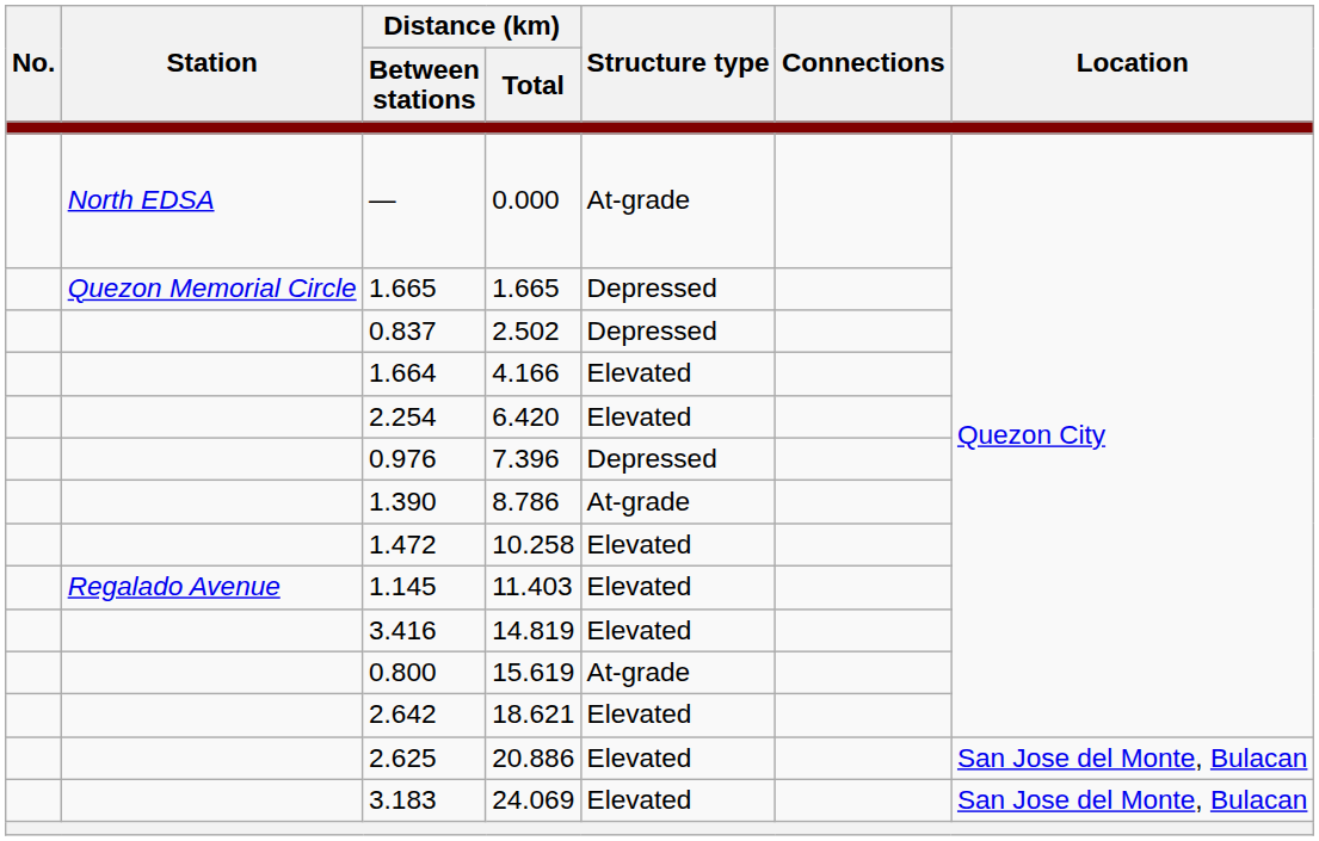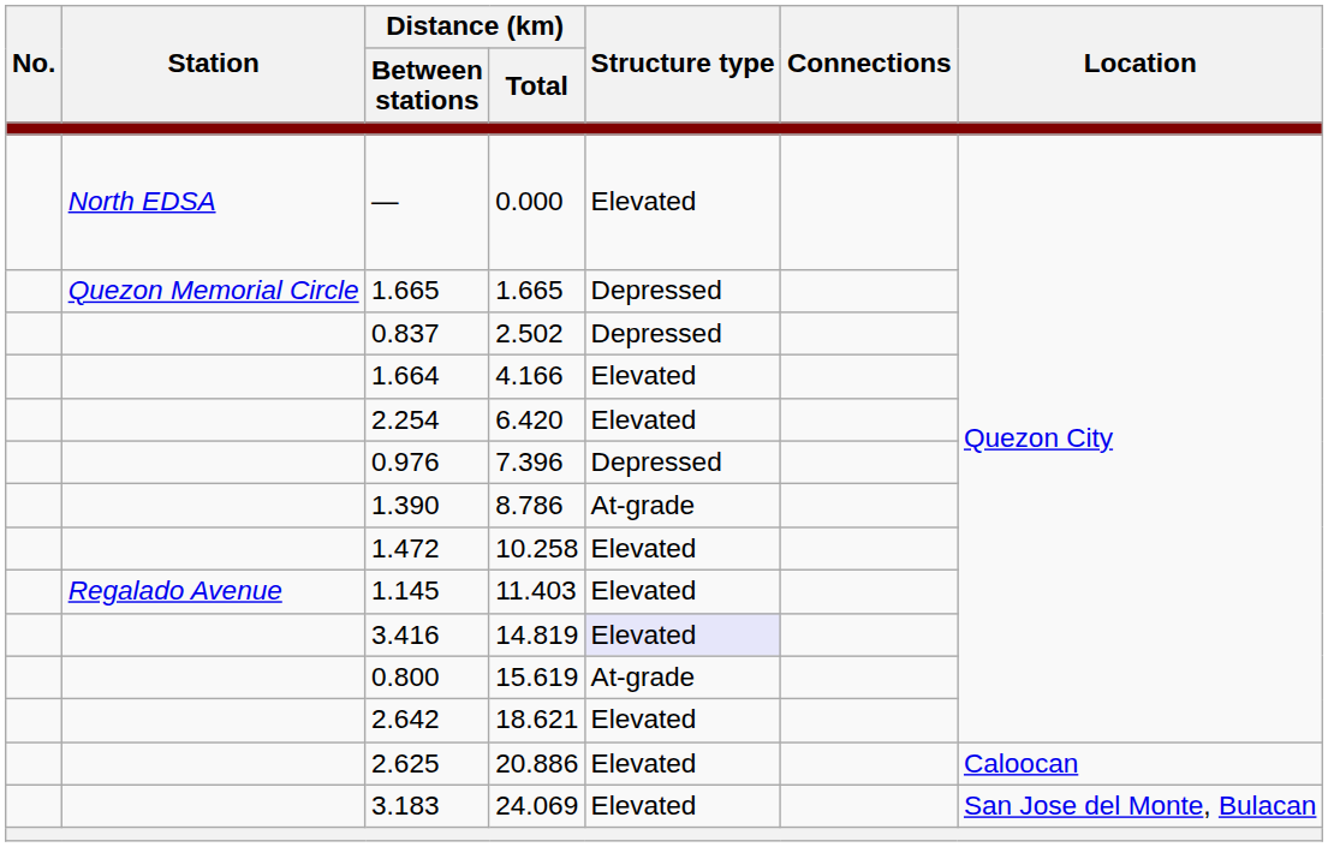— | Structure type: At-grade -> Elevated
3.416 | Structure type: no background -> lavender background
2.625 | Location: San Jose del Monte, Bulacan -> Caloocan
